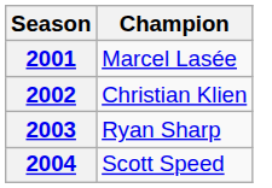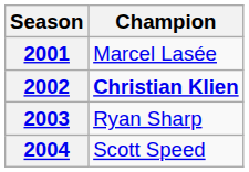2002 | Champion: normal -> bold
